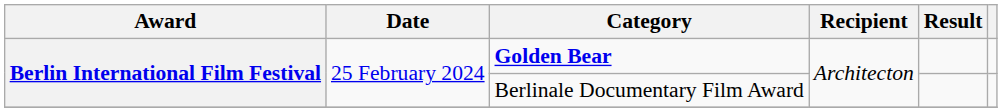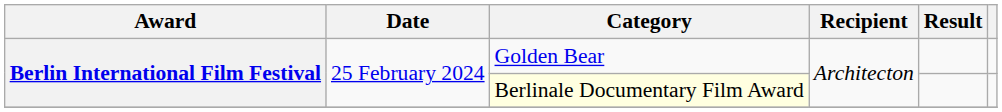Golden Bear | Category: bold -> normal
Berlinale Documentary Film Award | Category: no background -> lightyellow background
